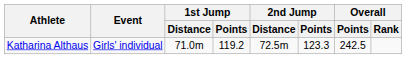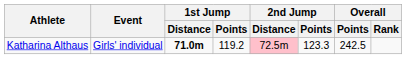Katharina Althaus | 1st Jump / Distance: normal -> bold
Katharina Althaus | 2nd Jump / Distance: no background -> pink background
